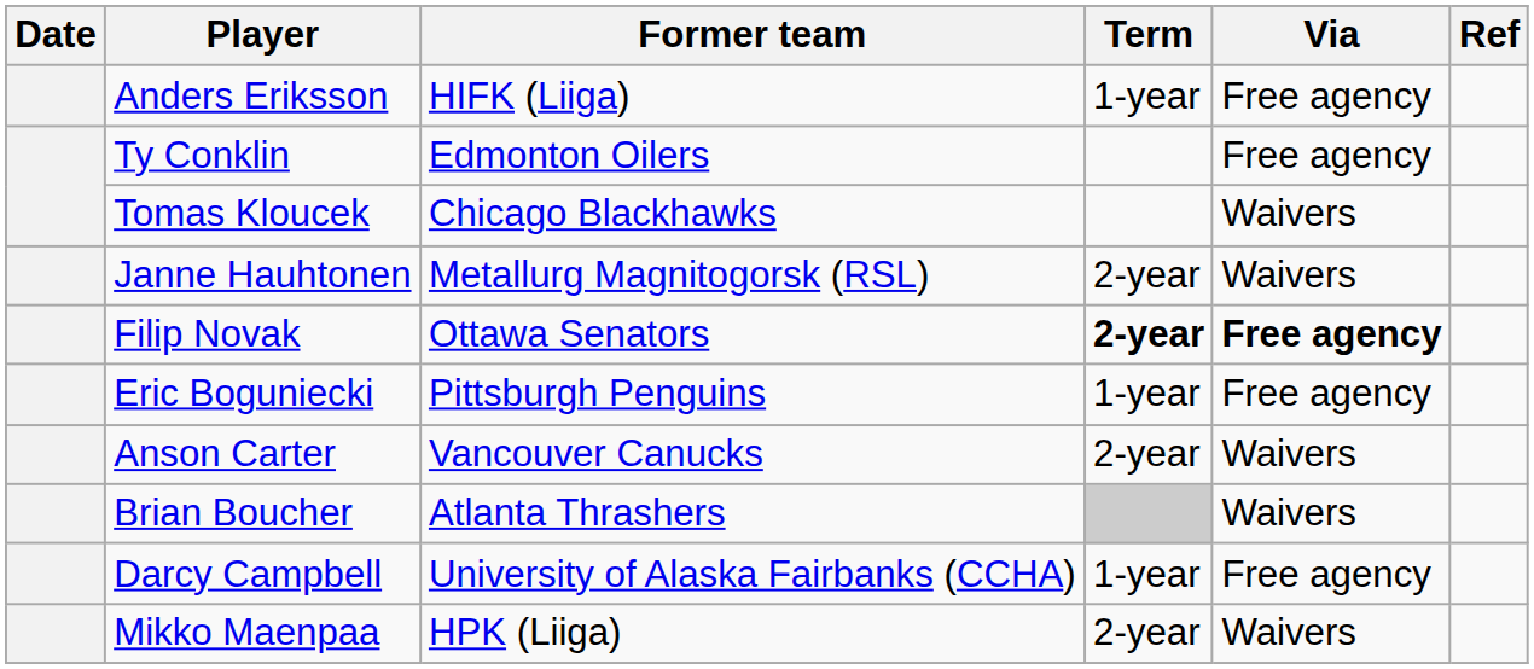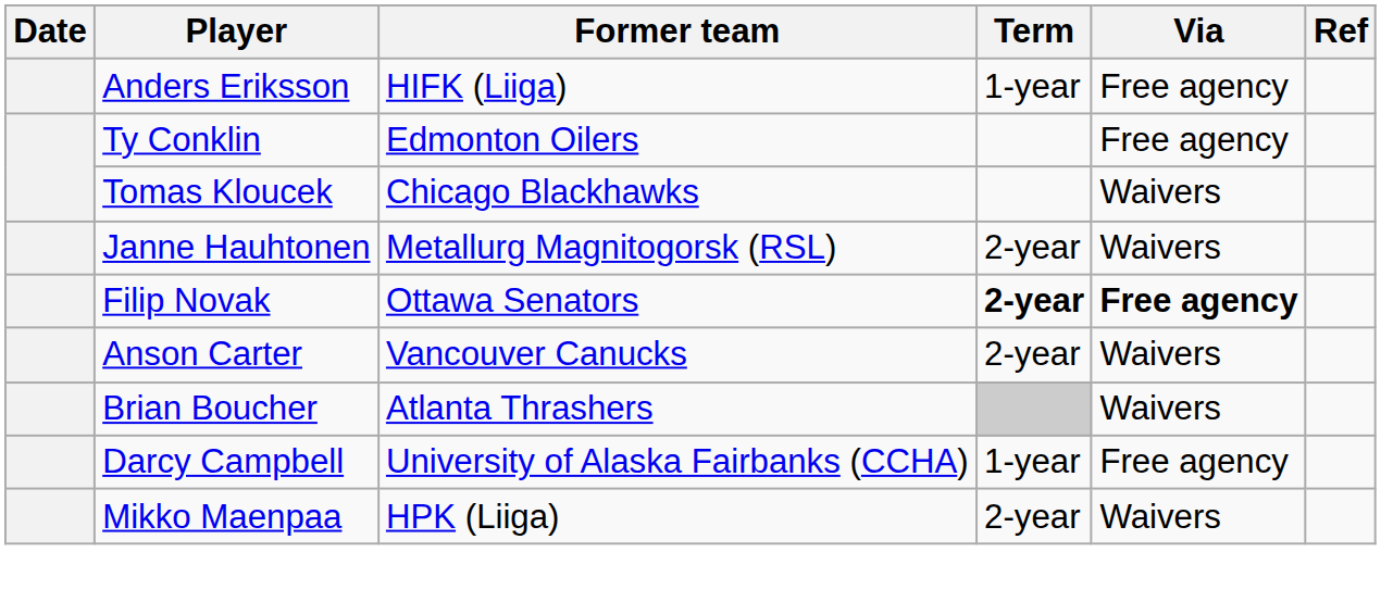- row: Eric Boguniecki | Pittsburgh Penguins | 1-year | Free agency
